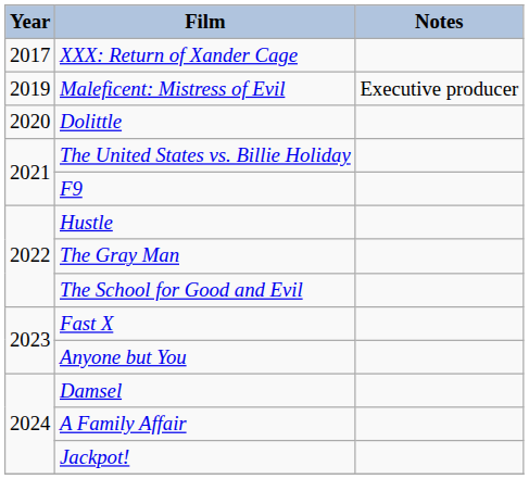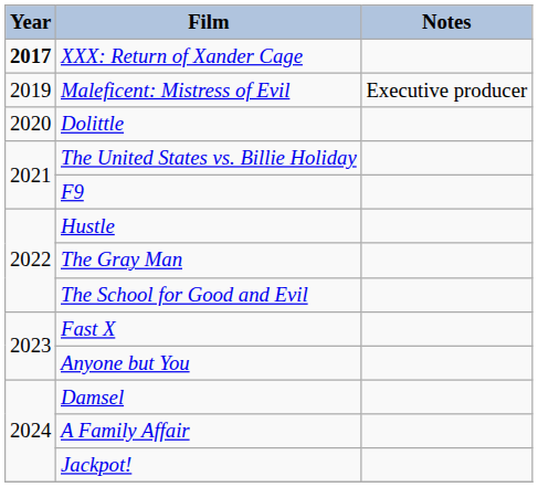XXX: Return of Xander Cage | Year: normal -> bold
